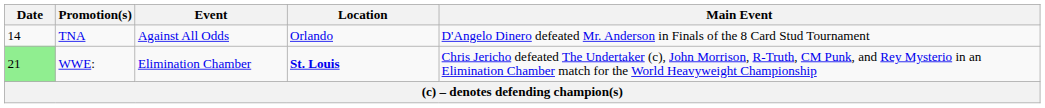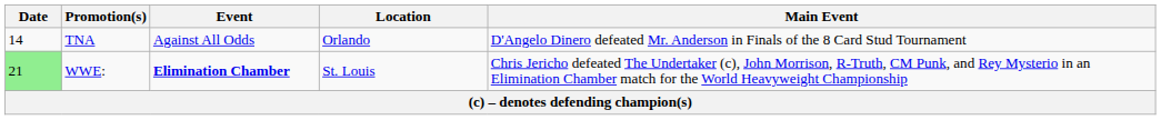WWE: | Event: normal -> bold
WWE: | Location: bold -> normal
